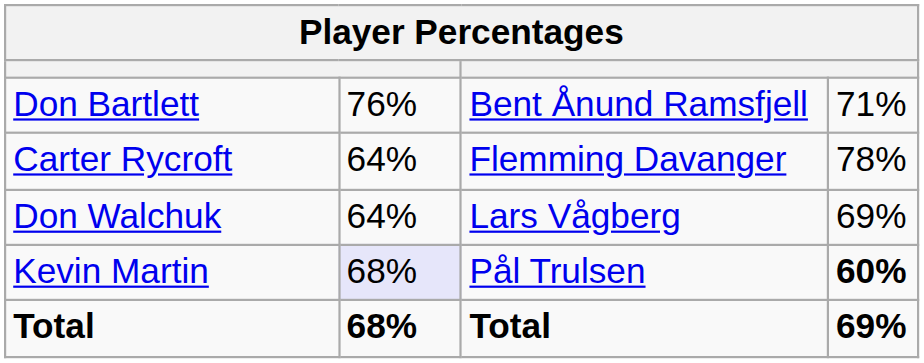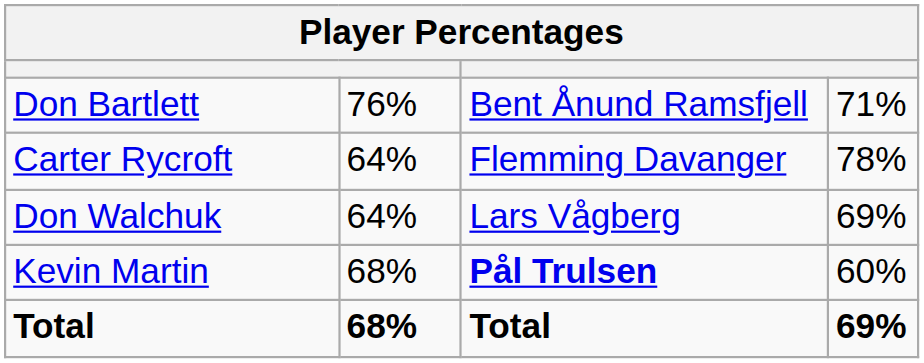Kevin Martin | column 2: lavender background -> no background
Kevin Martin | column 3: normal -> bold
Kevin Martin | column 4: bold -> normal
